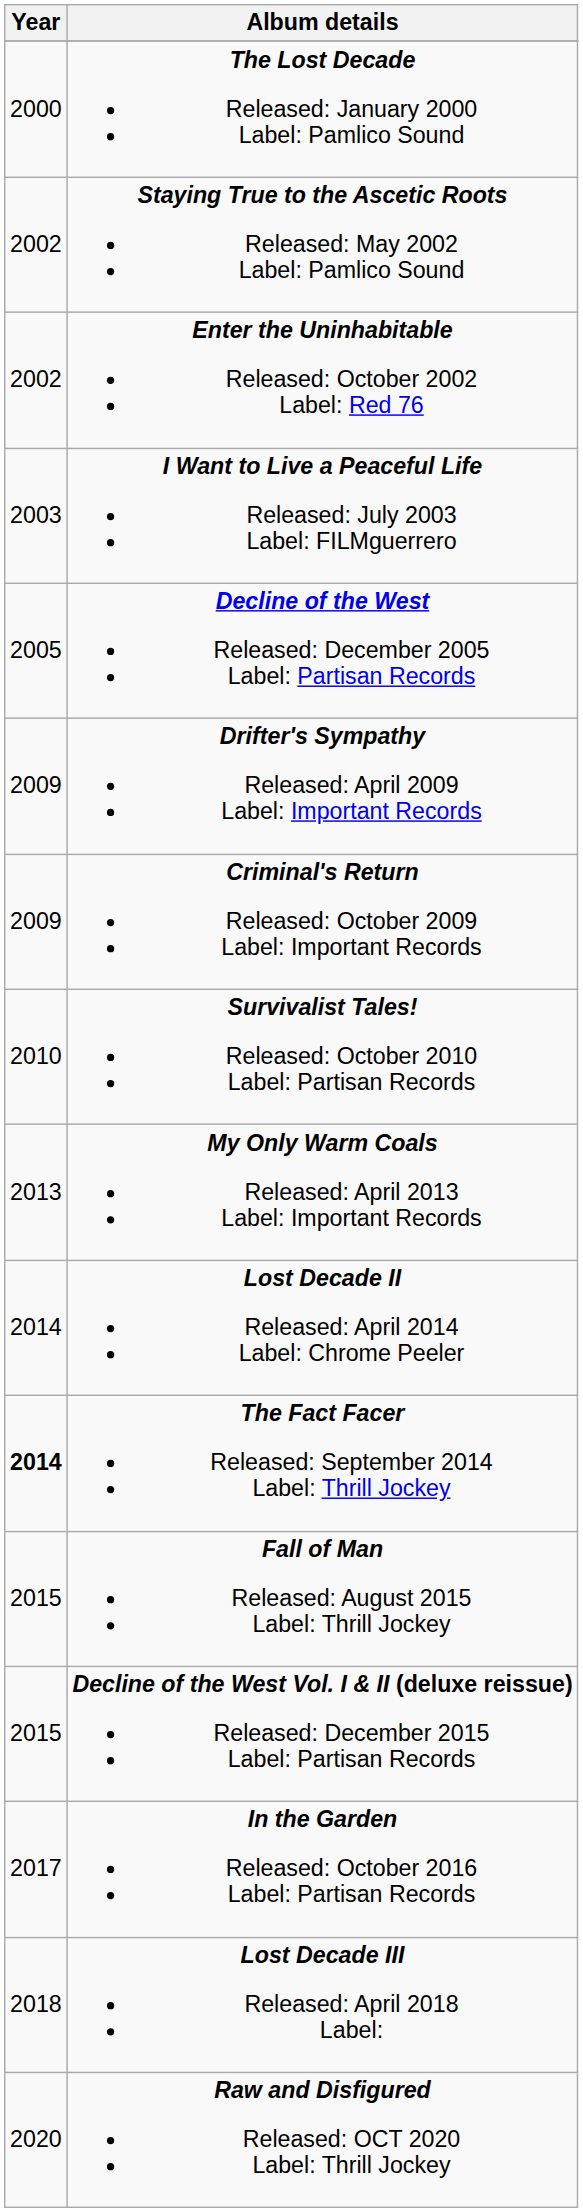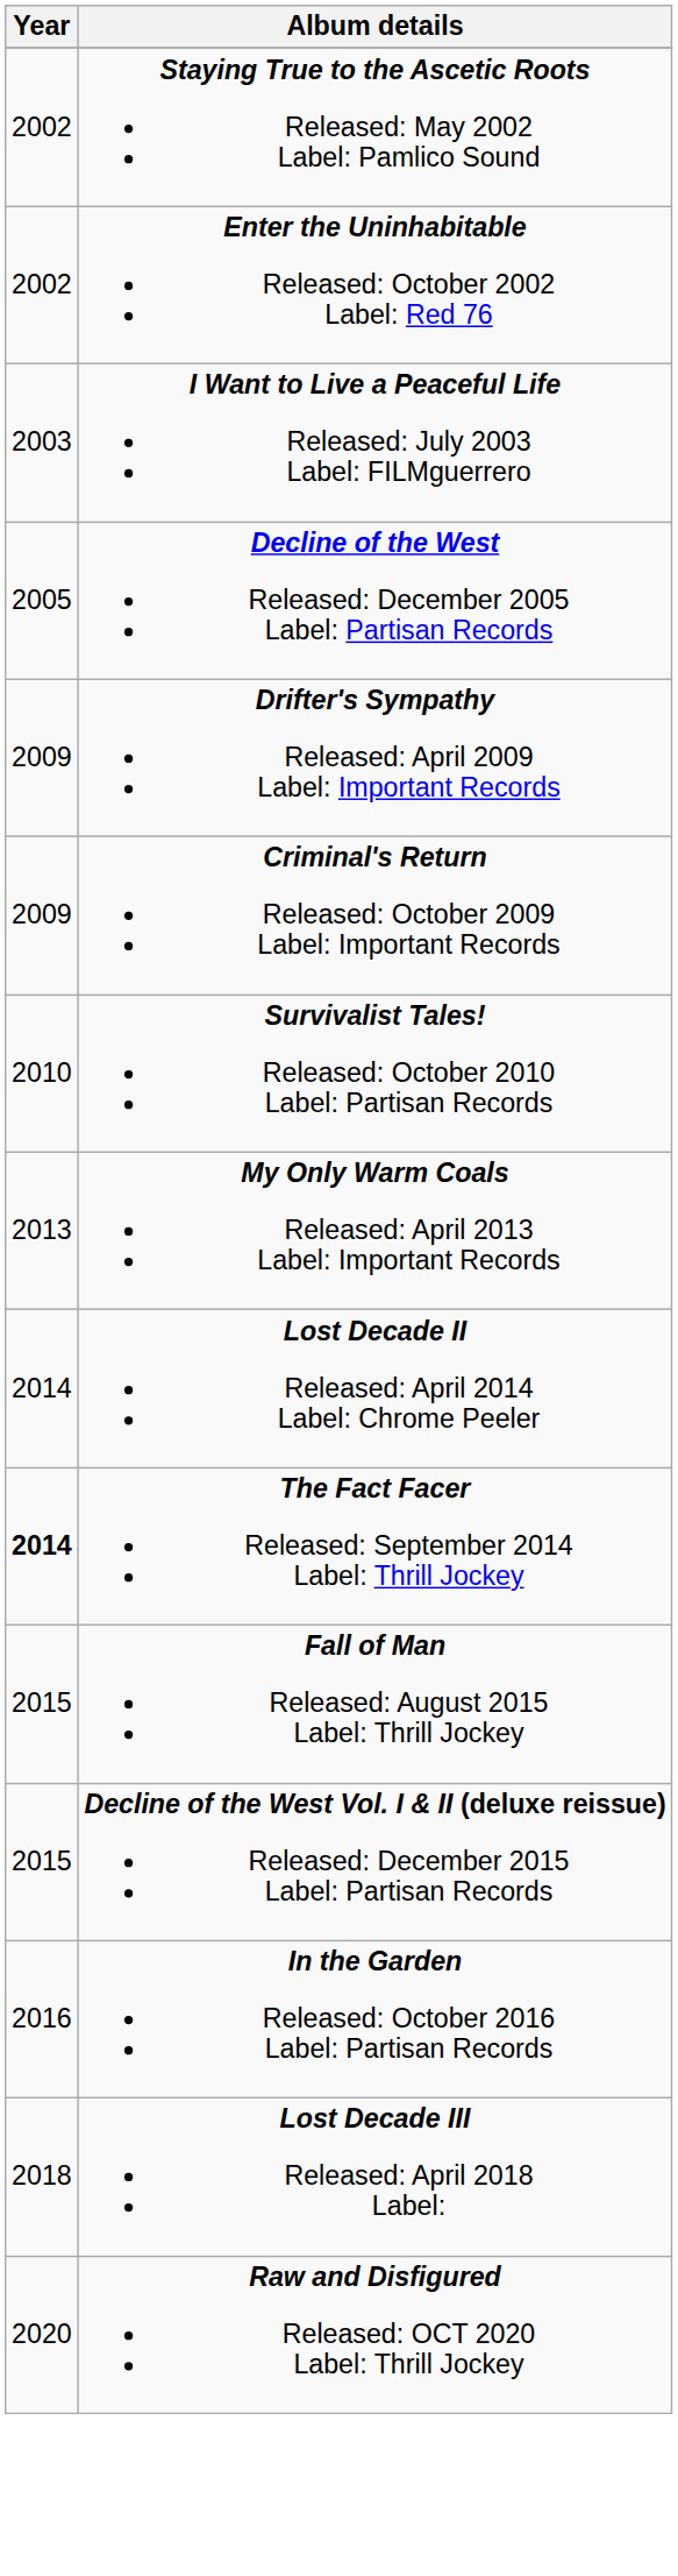- row: 2000 | The Lost Decade Released: January 2000 Label: Pamlico Sound
In the Garden Released: October 2016 Label: Partisan Records | Year: 2017 -> 2016
